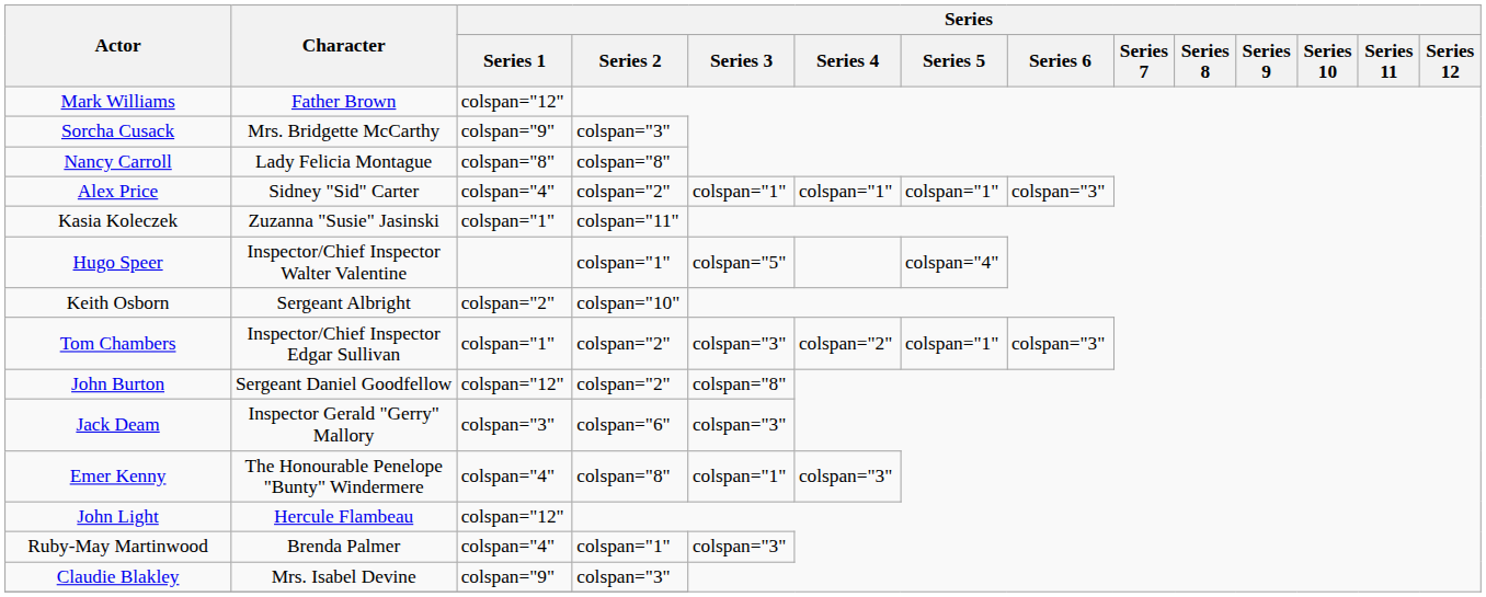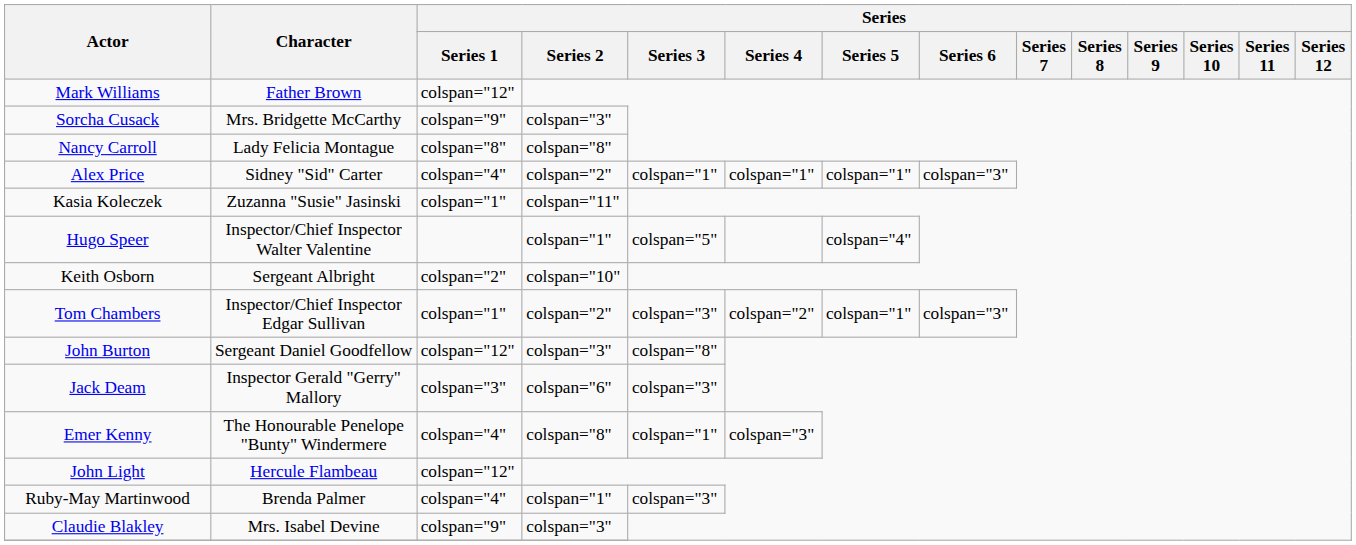John Burton | Series / Series 2: colspan="2" -> colspan="3"
